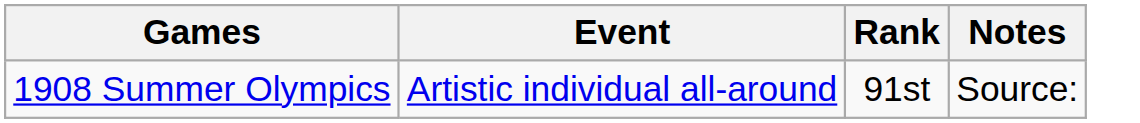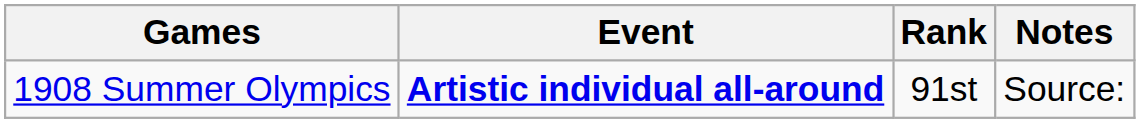row 2 | Event: normal -> bold
